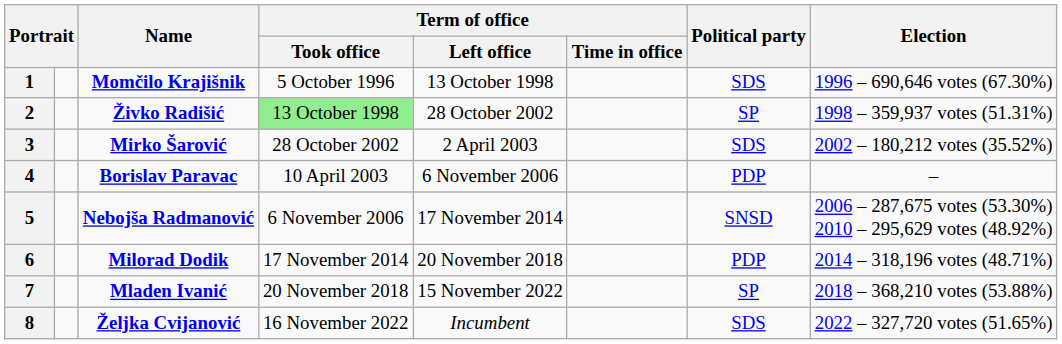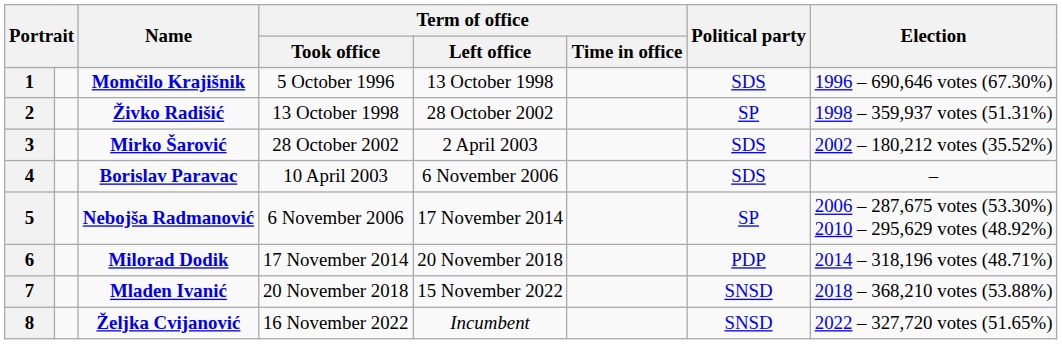2 | Term of office / Took office: lightgreen background -> no background
4 | Political party: PDP -> SDS
5 | Political party: SNSD -> SP
7 | Political party: SP -> SNSD
8 | Political party: SDS -> SNSD
